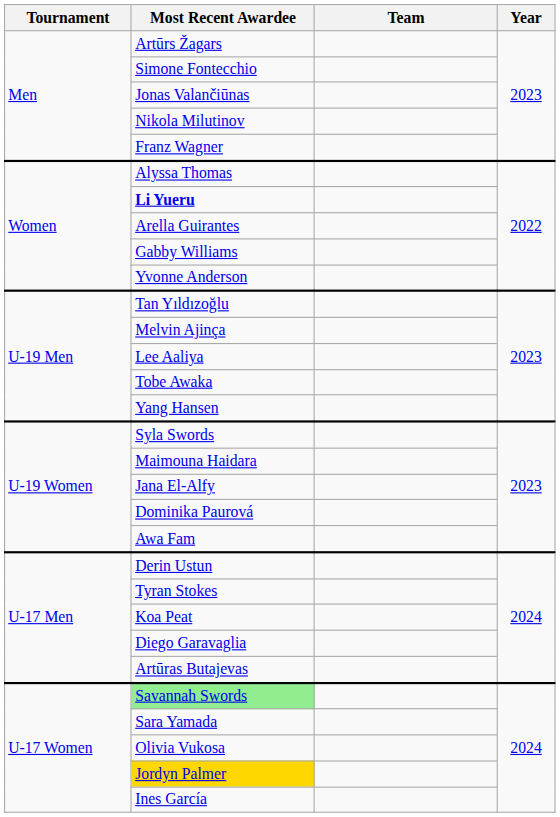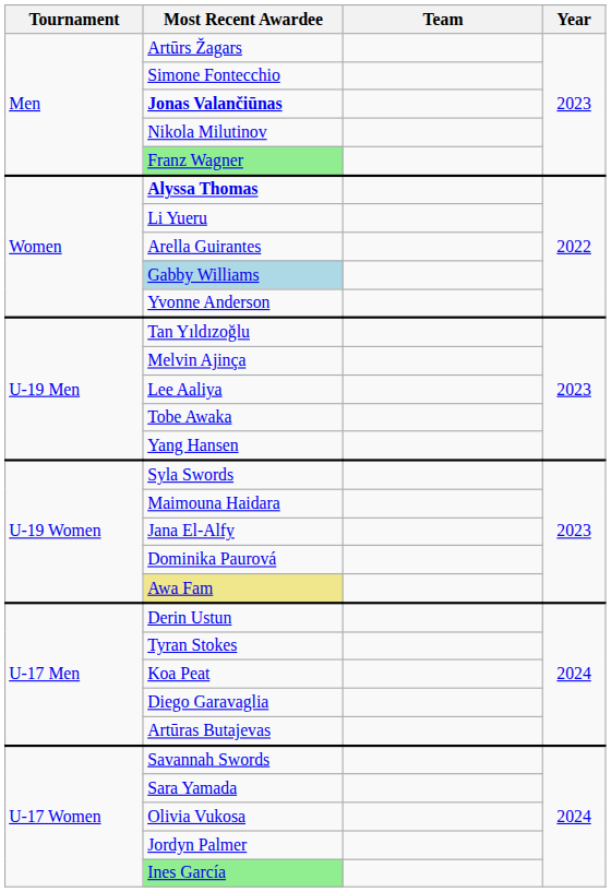Jonas Valančiūnas | Most Recent Awardee: normal -> bold
Franz Wagner | Most Recent Awardee: no background -> lightgreen background
Alyssa Thomas | Most Recent Awardee: normal -> bold
Li Yueru | Most Recent Awardee: bold -> normal
Gabby Williams | Most Recent Awardee: no background -> lightblue background
Awa Fam | Most Recent Awardee: no background -> khaki background
Savannah Swords | Most Recent Awardee: lightgreen background -> no background
Jordyn Palmer | Most Recent Awardee: gold background -> no background
Ines García | Most Recent Awardee: no background -> lightgreen background
